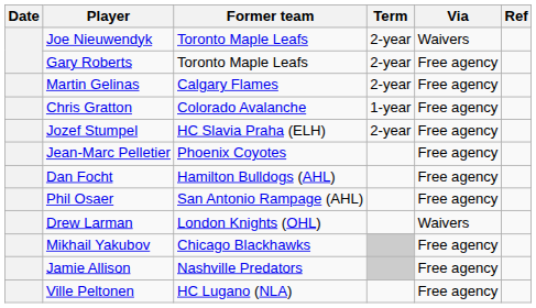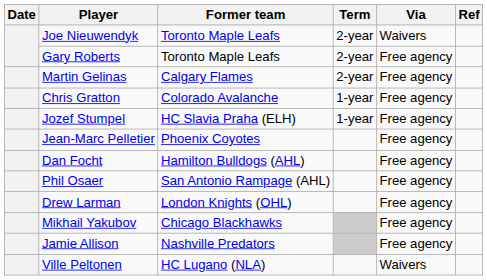Jozef Stumpel | Term: 2-year -> 1-year
Drew Larman | Via: Waivers -> Free agency
Ville Peltonen | Via: Free agency -> Waivers
